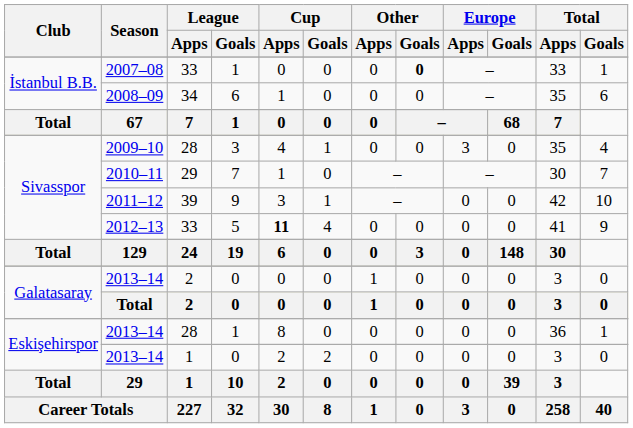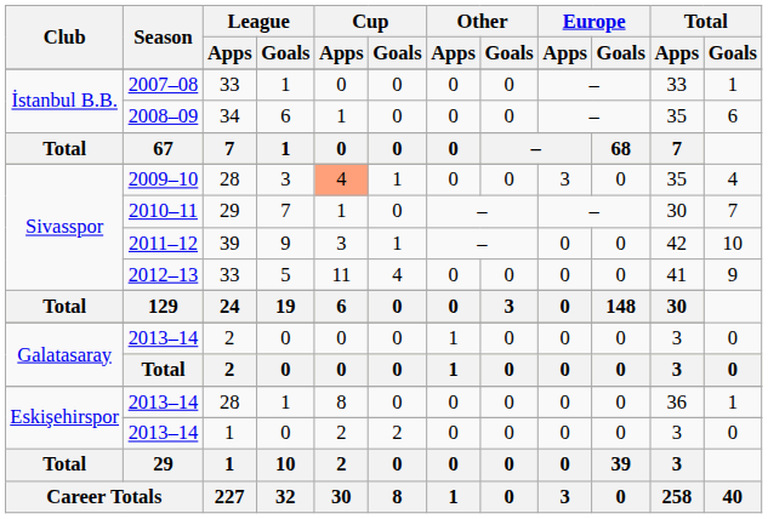2007–08 | Other / Goals: bold -> normal
2009–10 | Cup / Apps: no background -> lightsalmon background
2012–13 | Cup / Apps: bold -> normal
